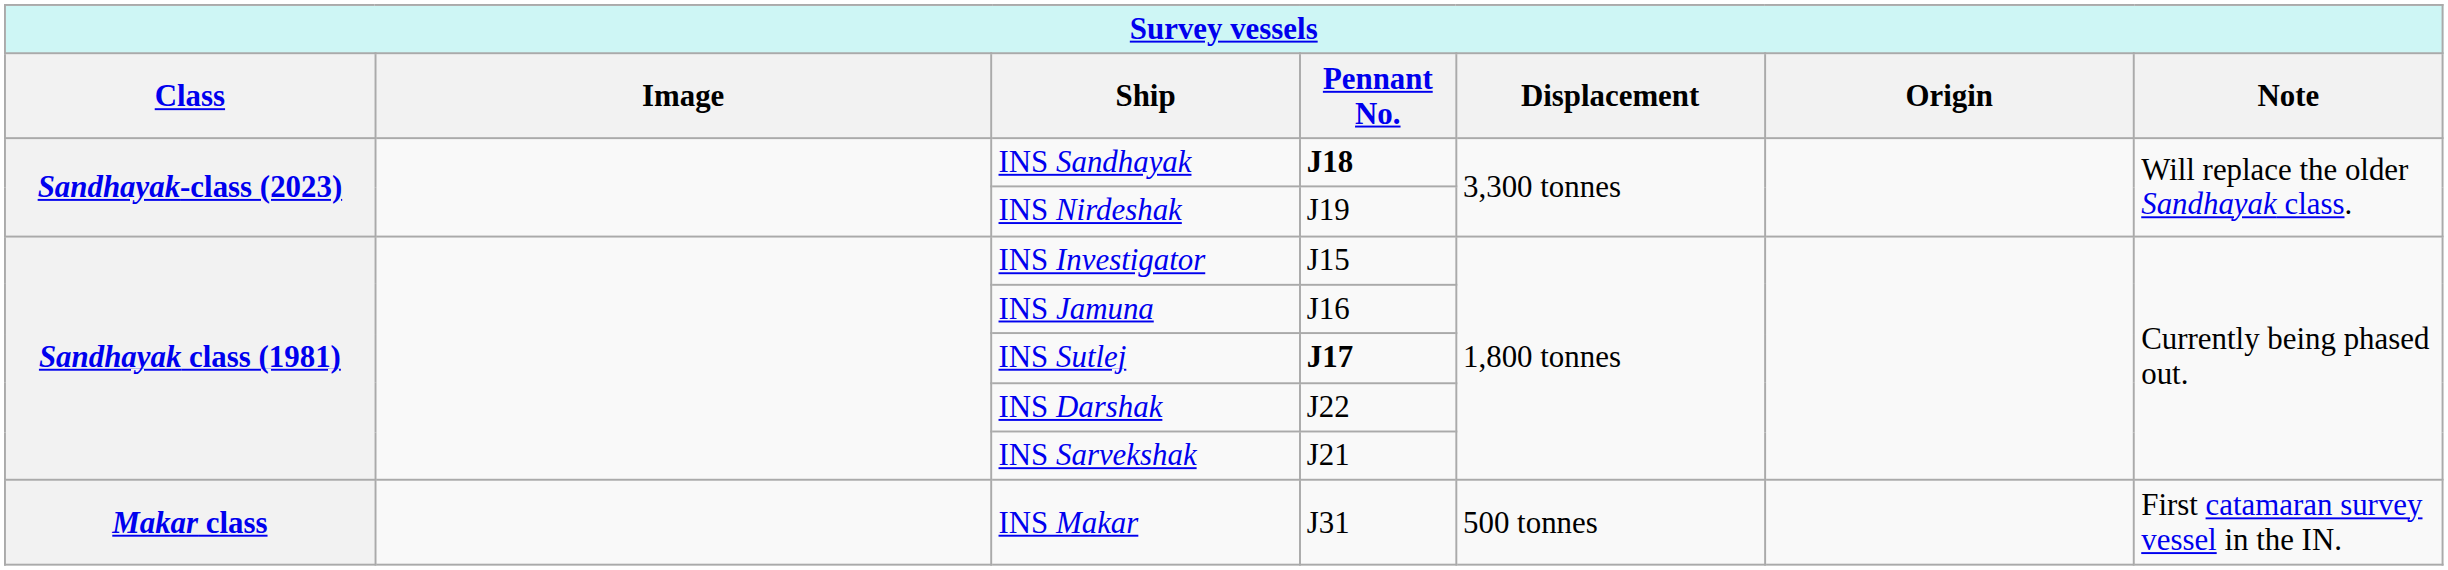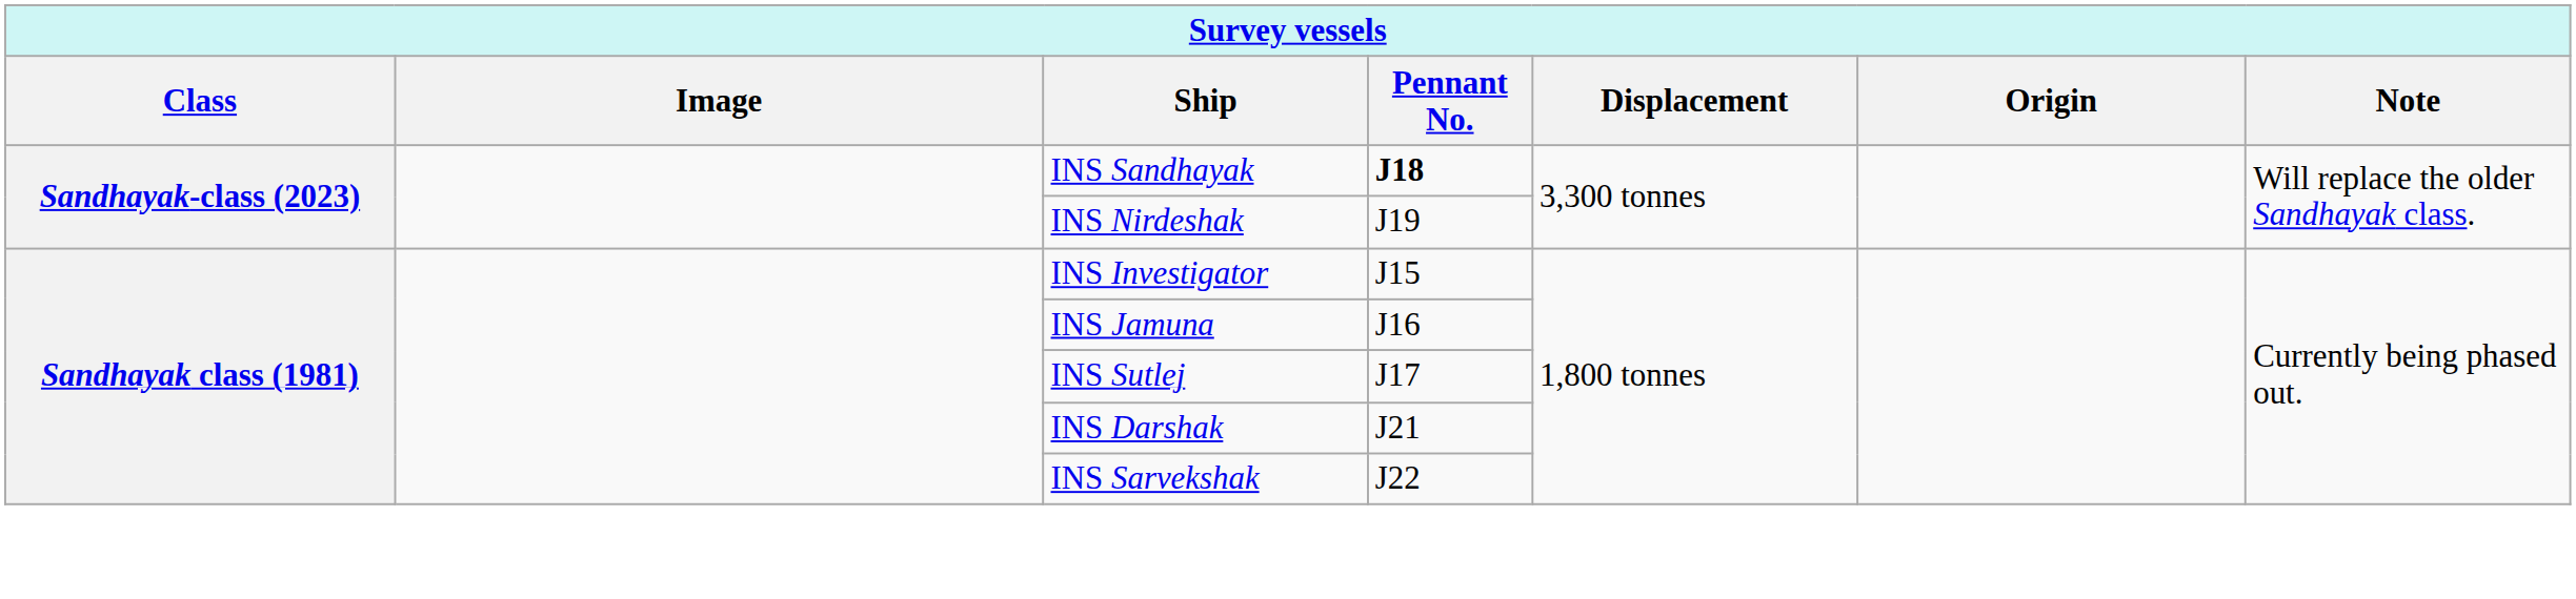INS Sutlej | Pennant No.: bold -> normal
INS Darshak | Pennant No.: J22 -> J21
INS Sarvekshak | Pennant No.: J21 -> J22
- row: Makar class | INS Makar | J31 | 500 tonnes | First catamaran survey vessel in the IN.
